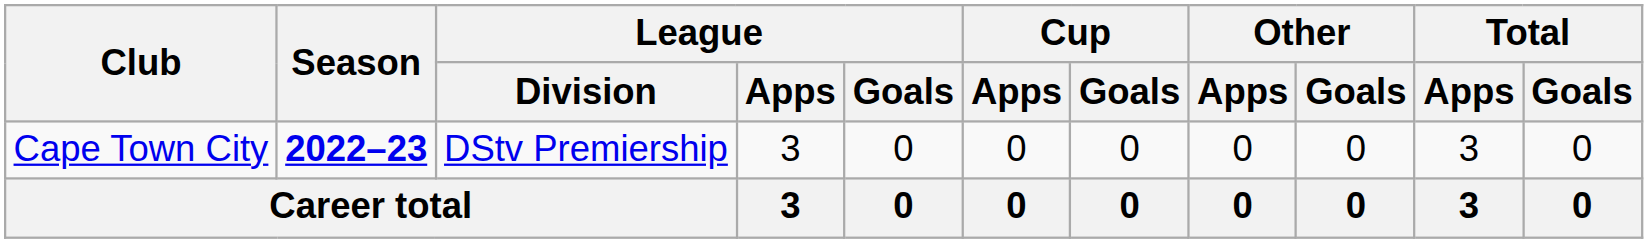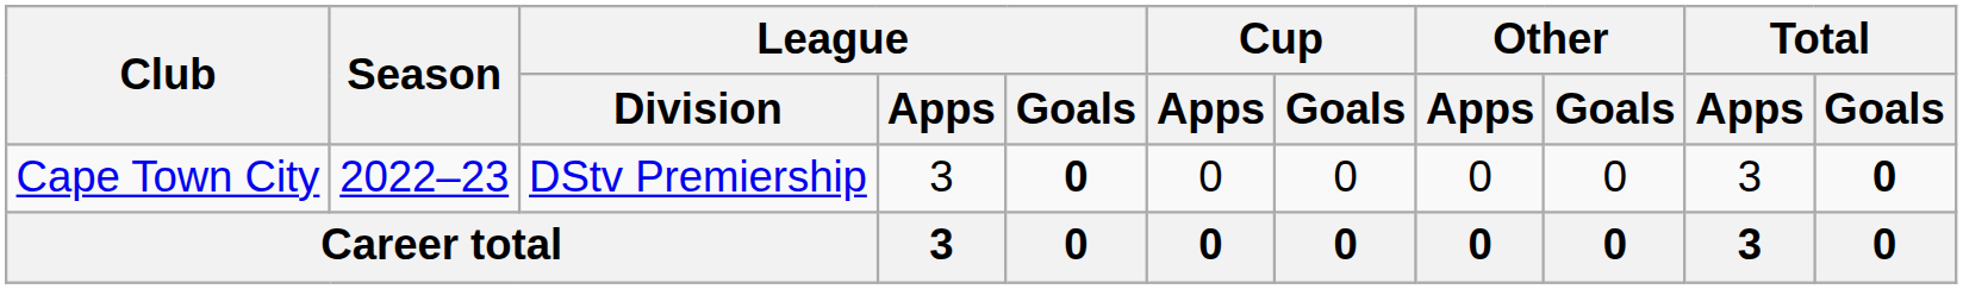Cape Town City | Season: bold -> normal
Cape Town City | League / Goals: normal -> bold
Cape Town City | Total / Goals: normal -> bold
